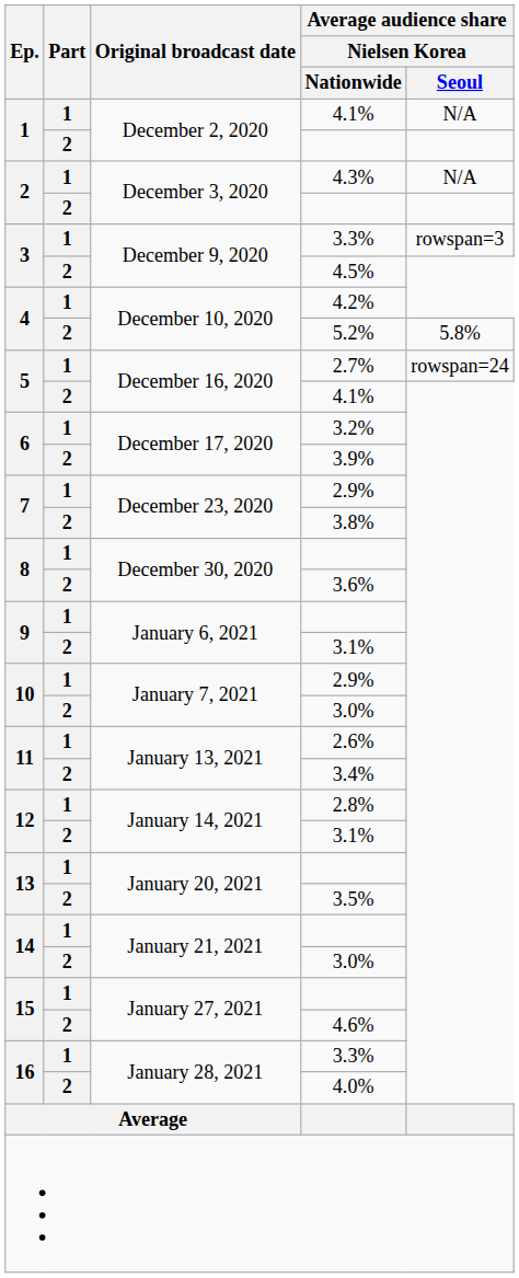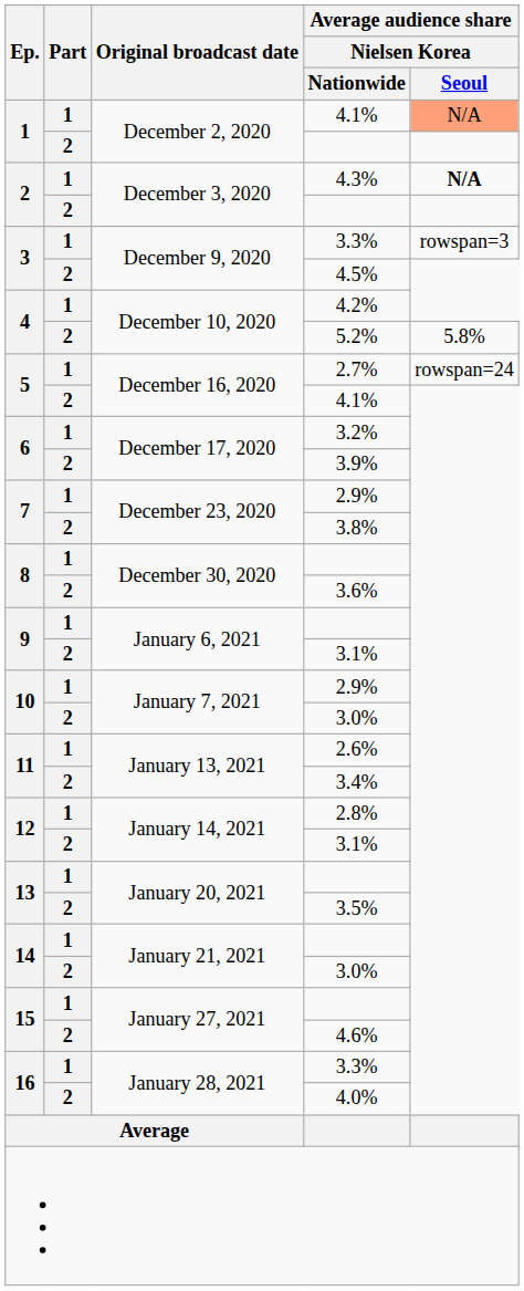1 / 4.1% | Average audience share / Nielsen Korea / Seoul: no background -> lightsalmon background
4.3% | Average audience share / Nielsen Korea / Seoul: normal -> bold
